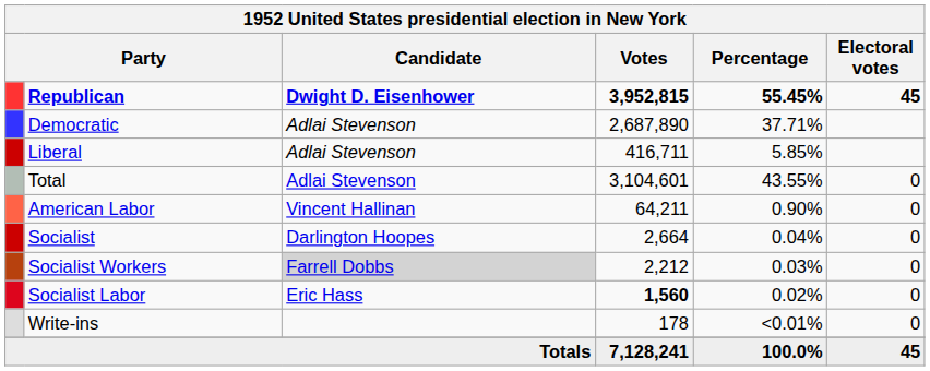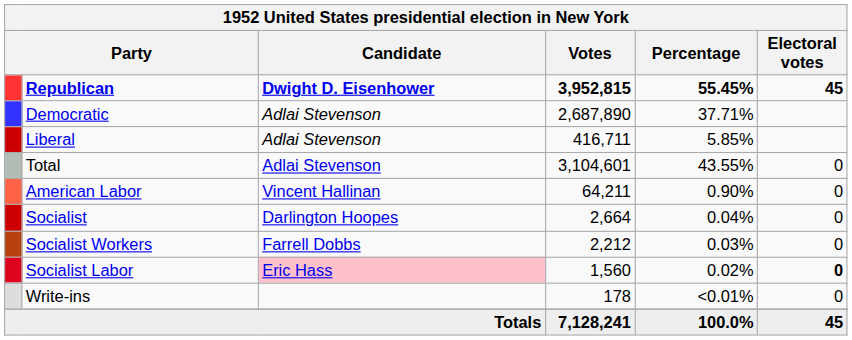Socialist Workers | Candidate: lightgrey background -> no background
Socialist Labor | Candidate: no background -> pink background
Socialist Labor | Votes: bold -> normal
Socialist Labor | Electoral votes: normal -> bold
